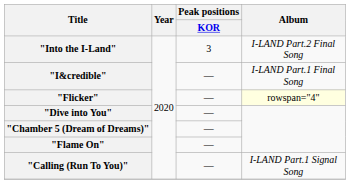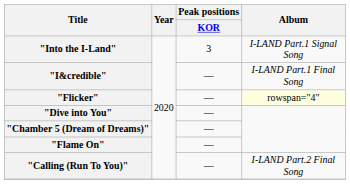"Into the I-Land" | Album: I-LAND Part.2 Final Song -> I-LAND Part.1 Signal Song
"Calling (Run To You)" | Album: I-LAND Part.1 Signal Song -> I-LAND Part.2 Final Song
